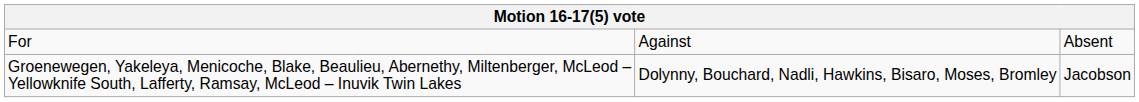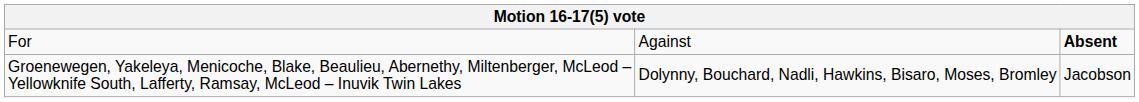For | column 3: normal -> bold
